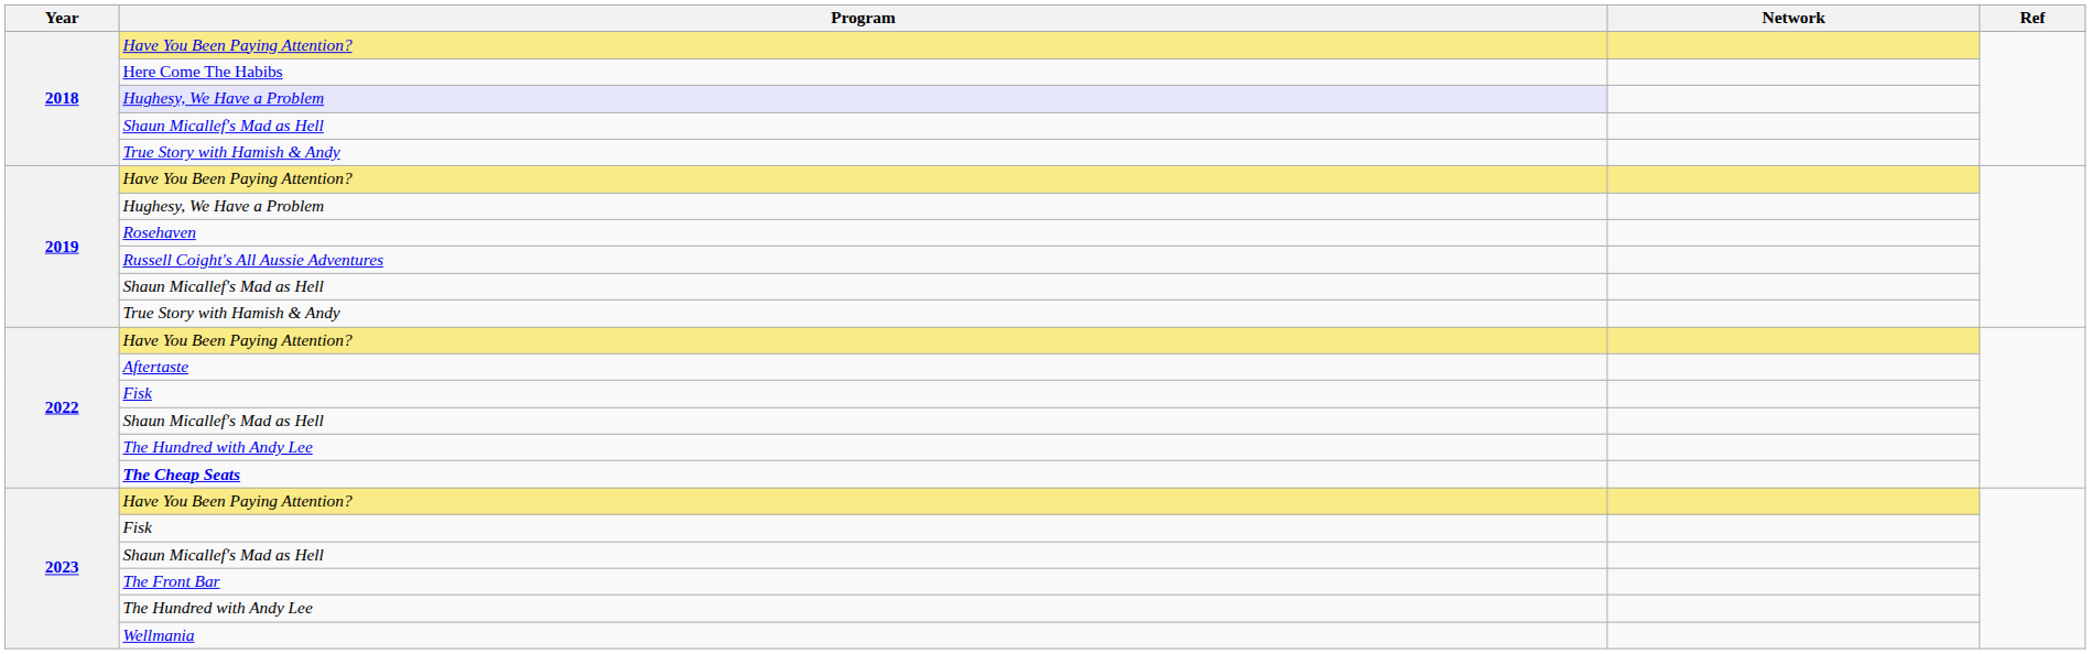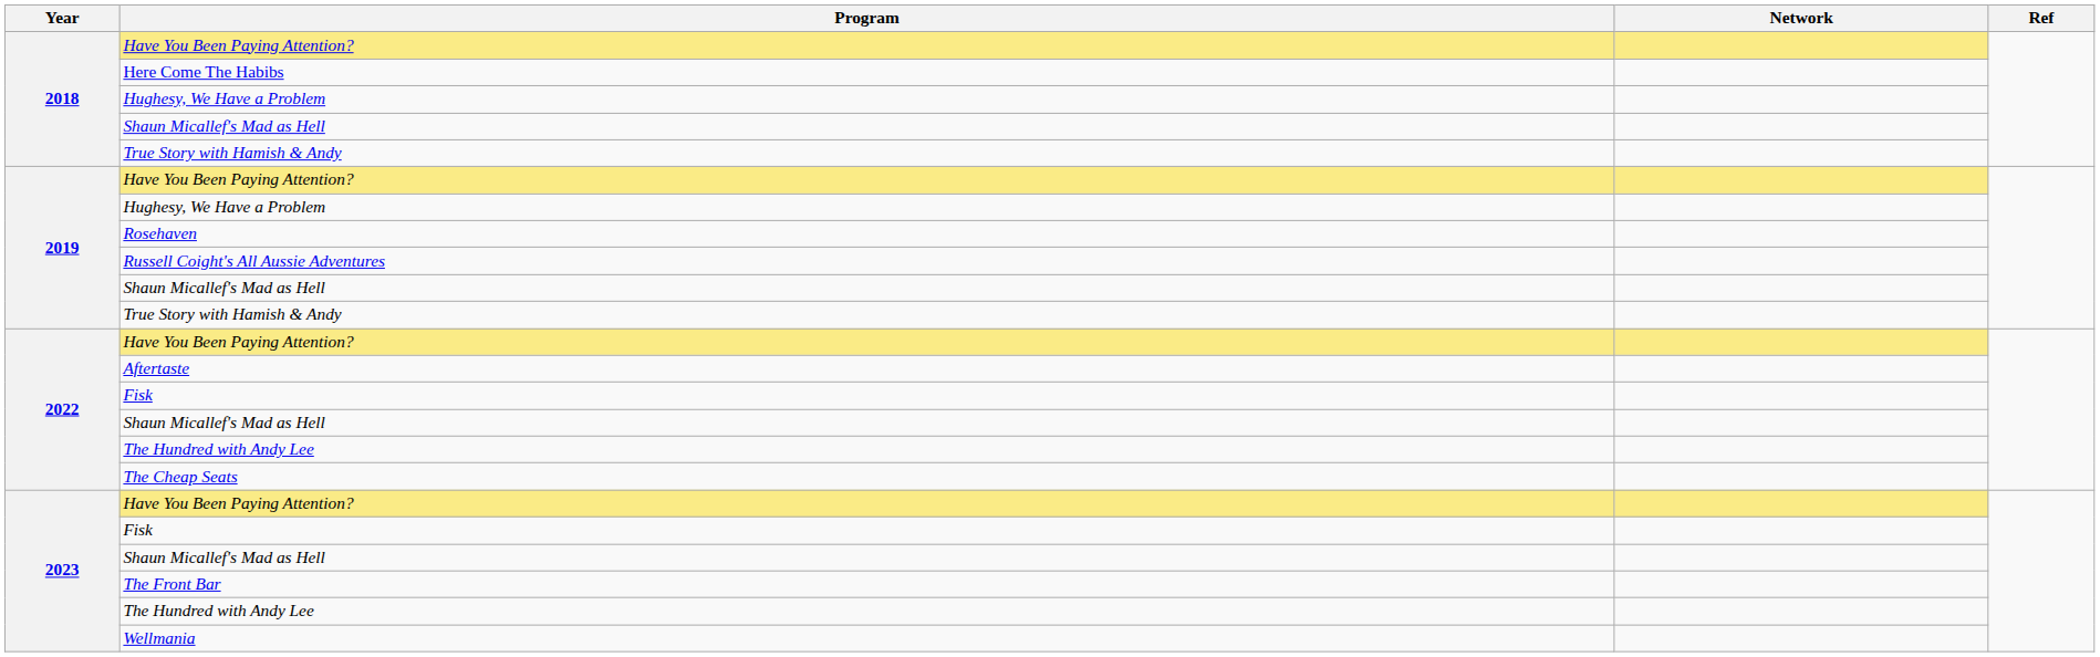2018 / Hughesy, We Have a Problem | Program: lavender background -> no background
The Cheap Seats | Program: bold -> normal
